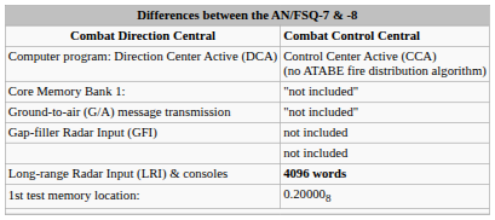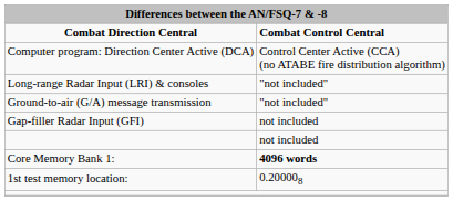row 4 | column 1: Core Memory Bank 1: -> Long-range Radar Input (LRI) & consoles
row 8 | column 1: Long-range Radar Input (LRI) & consoles -> Core Memory Bank 1:
